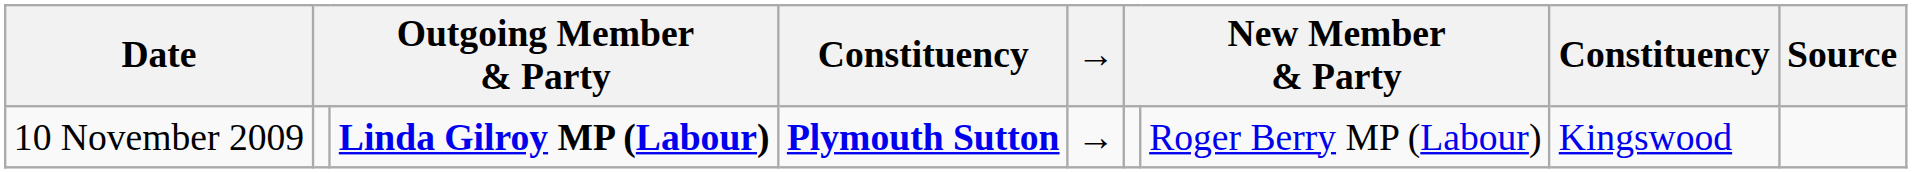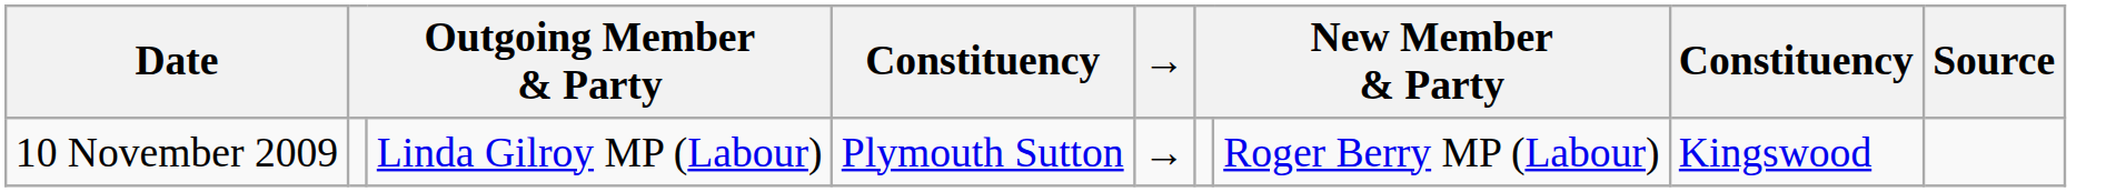10 November 2009 | column 3: bold -> normal
10 November 2009 | column 4: bold -> normal
